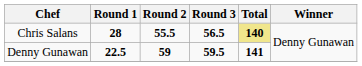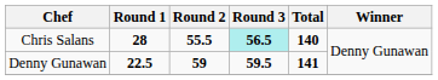Chris Salans | Round 3: no background -> paleturquoise background
Chris Salans | Total: khaki background -> no background
